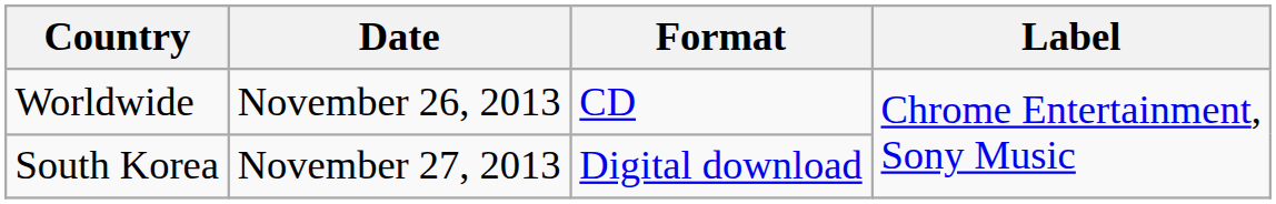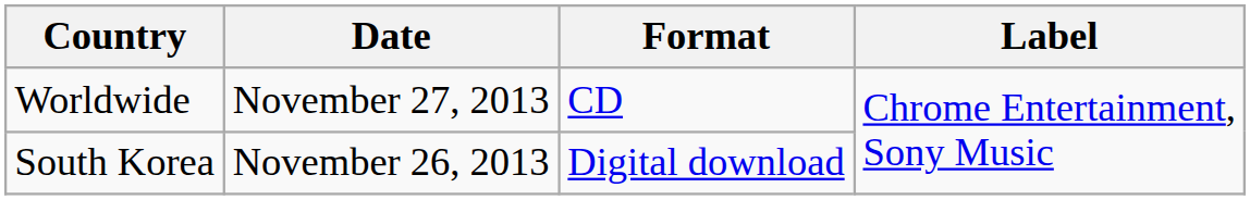Worldwide | Date: November 26, 2013 -> November 27, 2013
South Korea | Date: November 27, 2013 -> November 26, 2013
